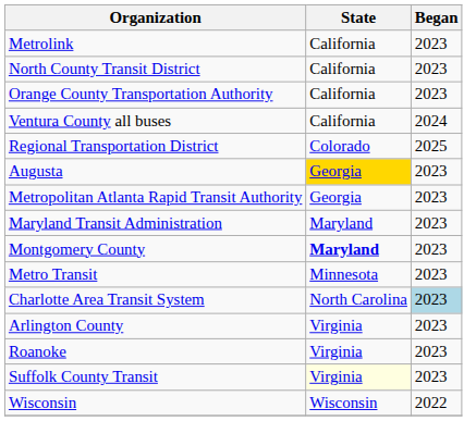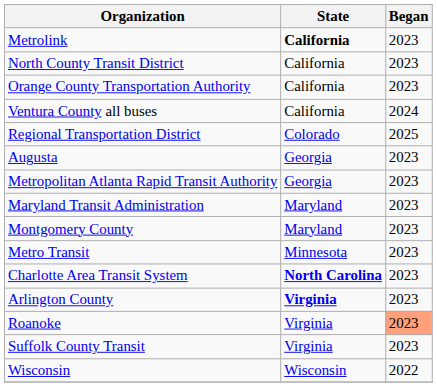Metrolink | State: normal -> bold
Augusta | State: gold background -> no background
Montgomery County | State: bold -> normal
Charlotte Area Transit System | State: normal -> bold
Charlotte Area Transit System | Began: lightblue background -> no background
Arlington County | State: normal -> bold
Roanoke | Began: no background -> lightsalmon background
Suffolk County Transit | State: lightyellow background -> no background
